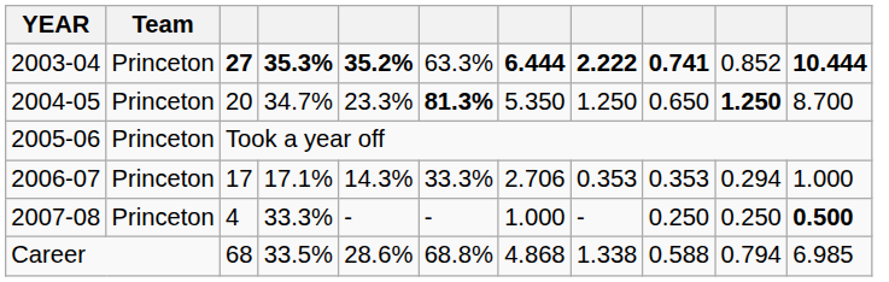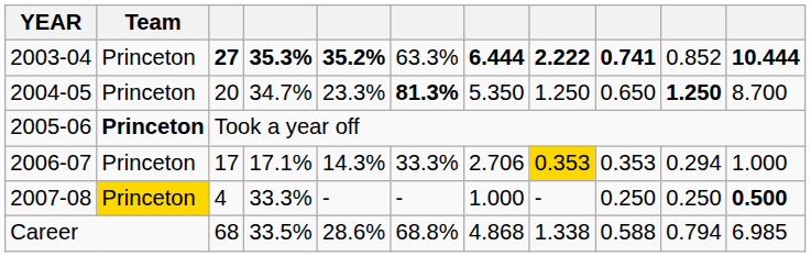2005-06 | Team: normal -> bold
2006-07 | column 8: no background -> gold background
2007-08 | Team: no background -> gold background
